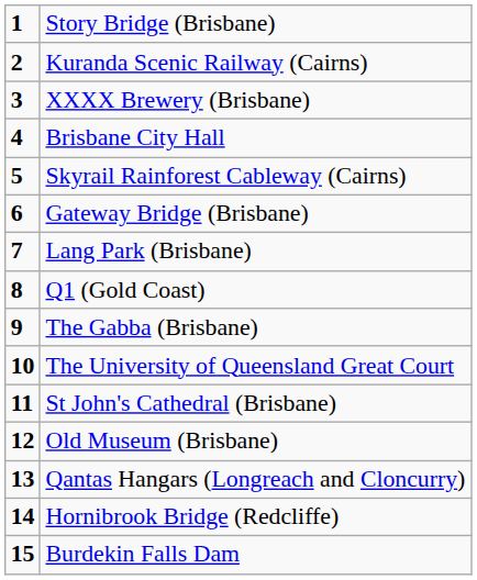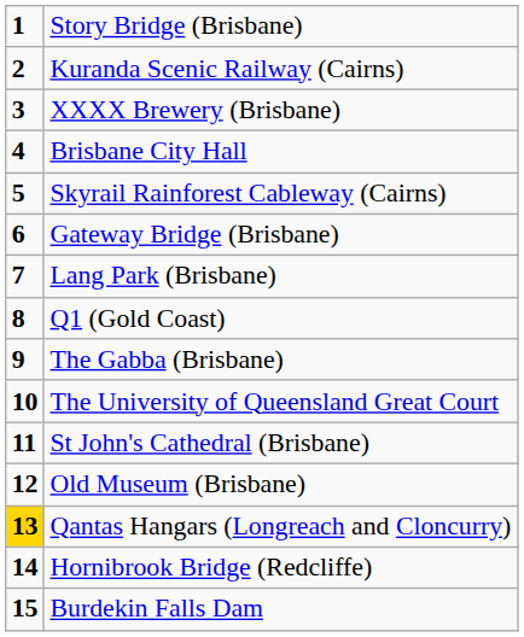Qantas Hangars (Longreach and Cloncurry) | column 1: no background -> gold background
